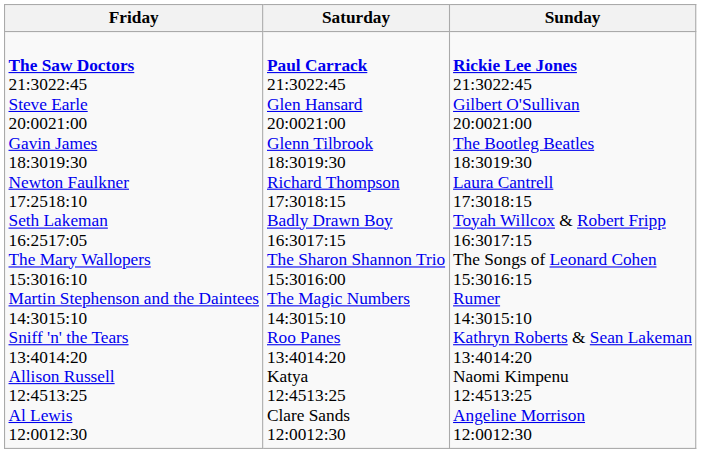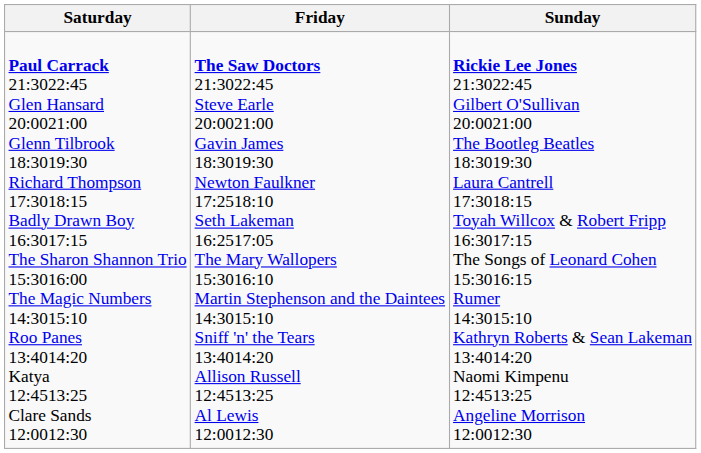columns swapped: Friday <-> Saturday
